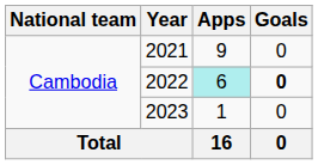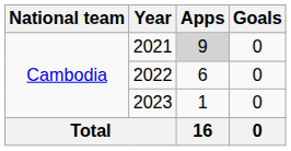2021 | Apps: no background -> lightgrey background
2022 | Apps: paleturquoise background -> no background
2022 | Goals: bold -> normal
